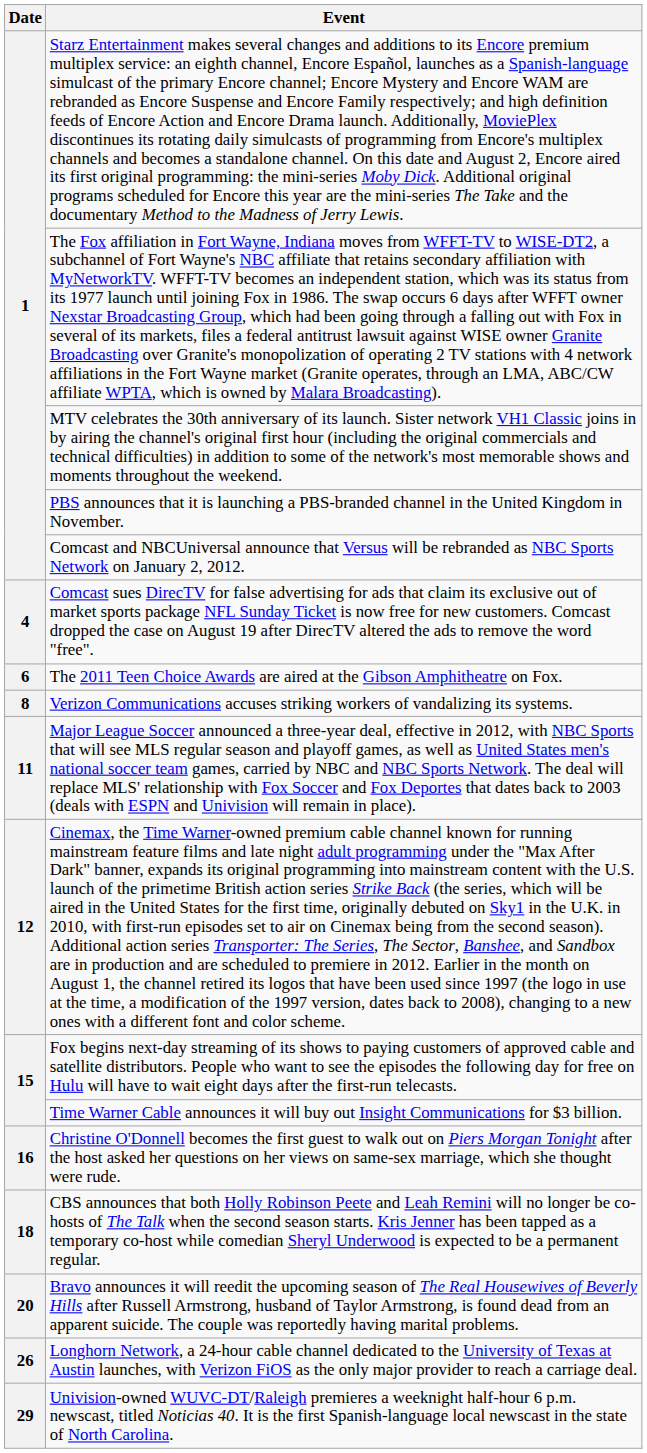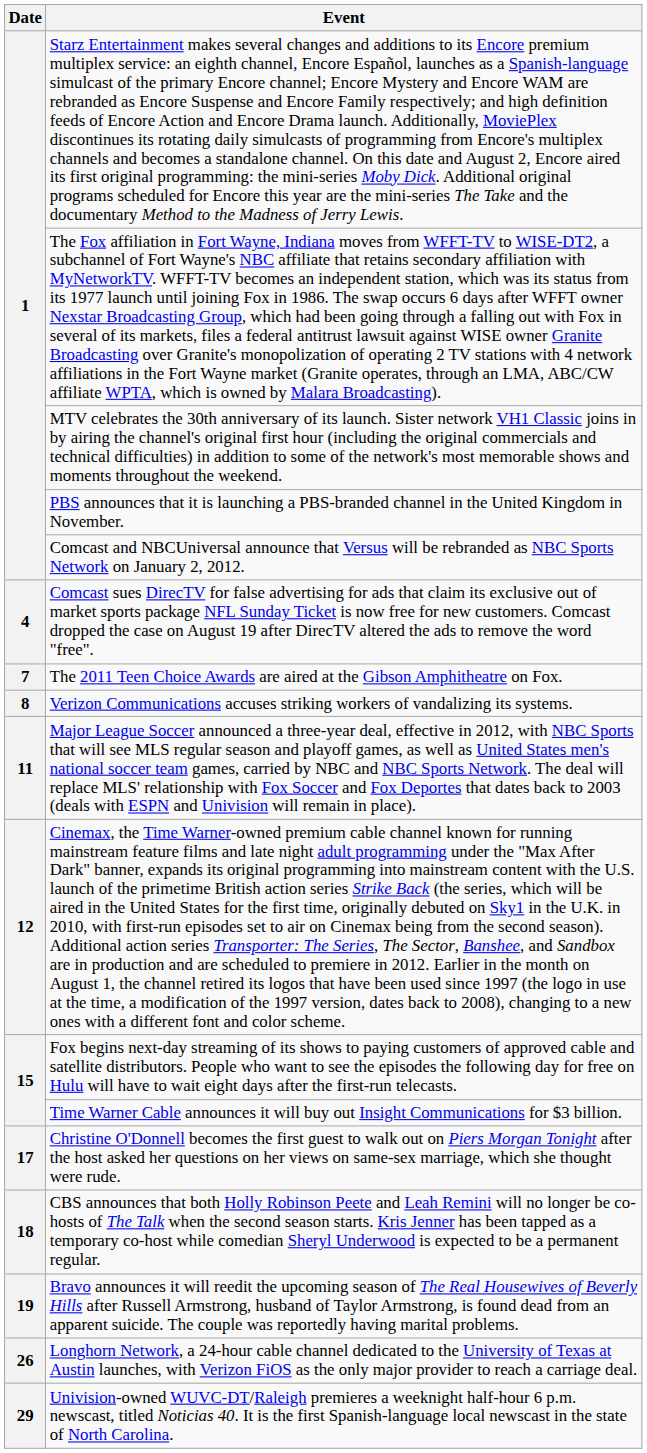row 8 | Date: 6 -> 7
row 14 | Date: 16 -> 17
row 16 | Date: 20 -> 19
